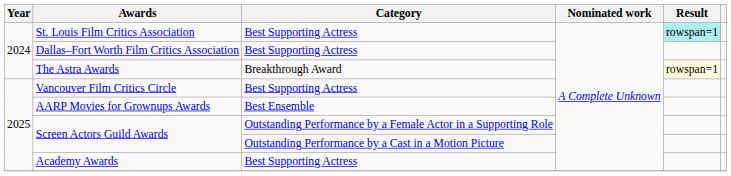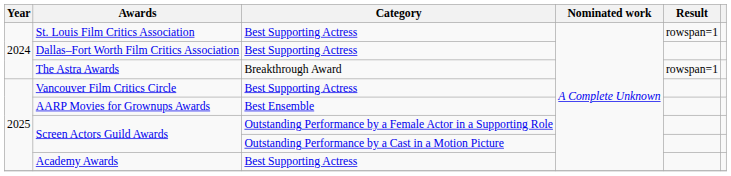St. Louis Film Critics Association | Result: paleturquoise background -> no background
The Astra Awards | Result: lightyellow background -> no background
